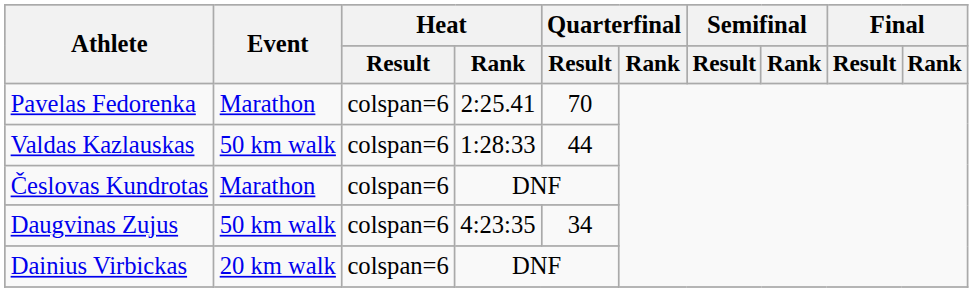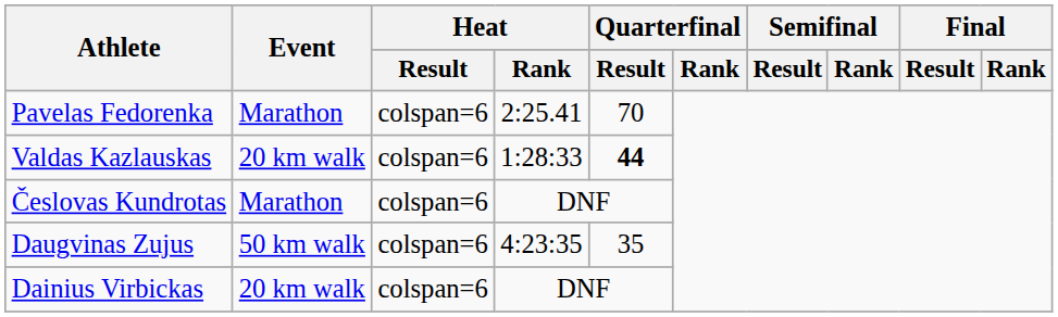Valdas Kazlauskas | Event: 50 km walk -> 20 km walk
Valdas Kazlauskas | Quarterfinal / Result: normal -> bold
Daugvinas Zujus | Quarterfinal / Result: 34 -> 35
